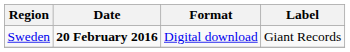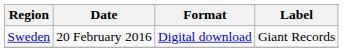Sweden | Date: bold -> normal
